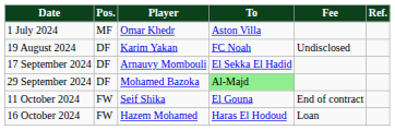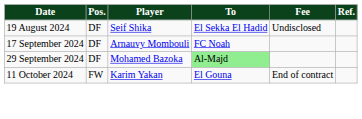- row: 1 July 2024 | MF | Omar Khedr | Aston Villa
19 August 2024 | Player: Karim Yakan -> Seif Shika
19 August 2024 | To: FC Noah -> El Sekka El Hadid
17 September 2024 | To: El Sekka El Hadid -> FC Noah
11 October 2024 | Player: Seif Shika -> Karim Yakan
- row: 16 October 2024 | FW | Hazem Mohamed | Haras El Hodoud | Loan
